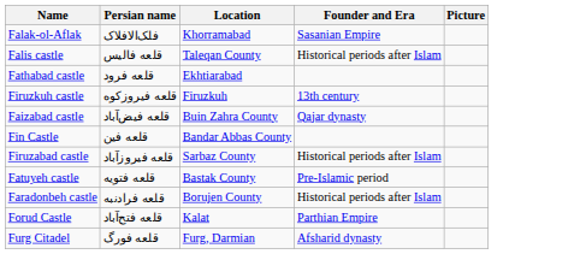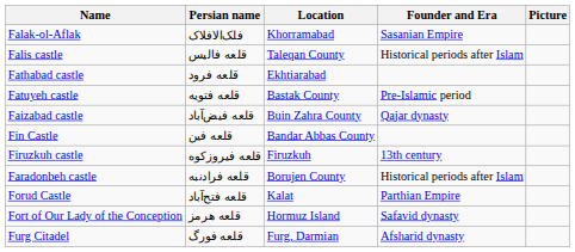rows swapped: Fatuyeh castle <-> Firuzkuh castle
- row: Firuzabad castle | قلعه فیروزآباد | Sarbaz County | Historical periods after Islam
+ row: Fort of Our Lady of the Conception | قلعه هرمز | Hormuz Island | Safavid dynasty
